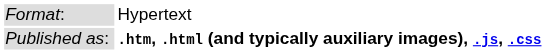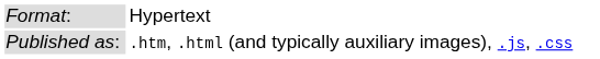Published as: | column 2: bold -> normal
